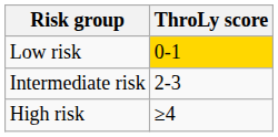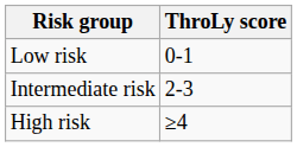Low risk | ThroLy score: gold background -> no background
